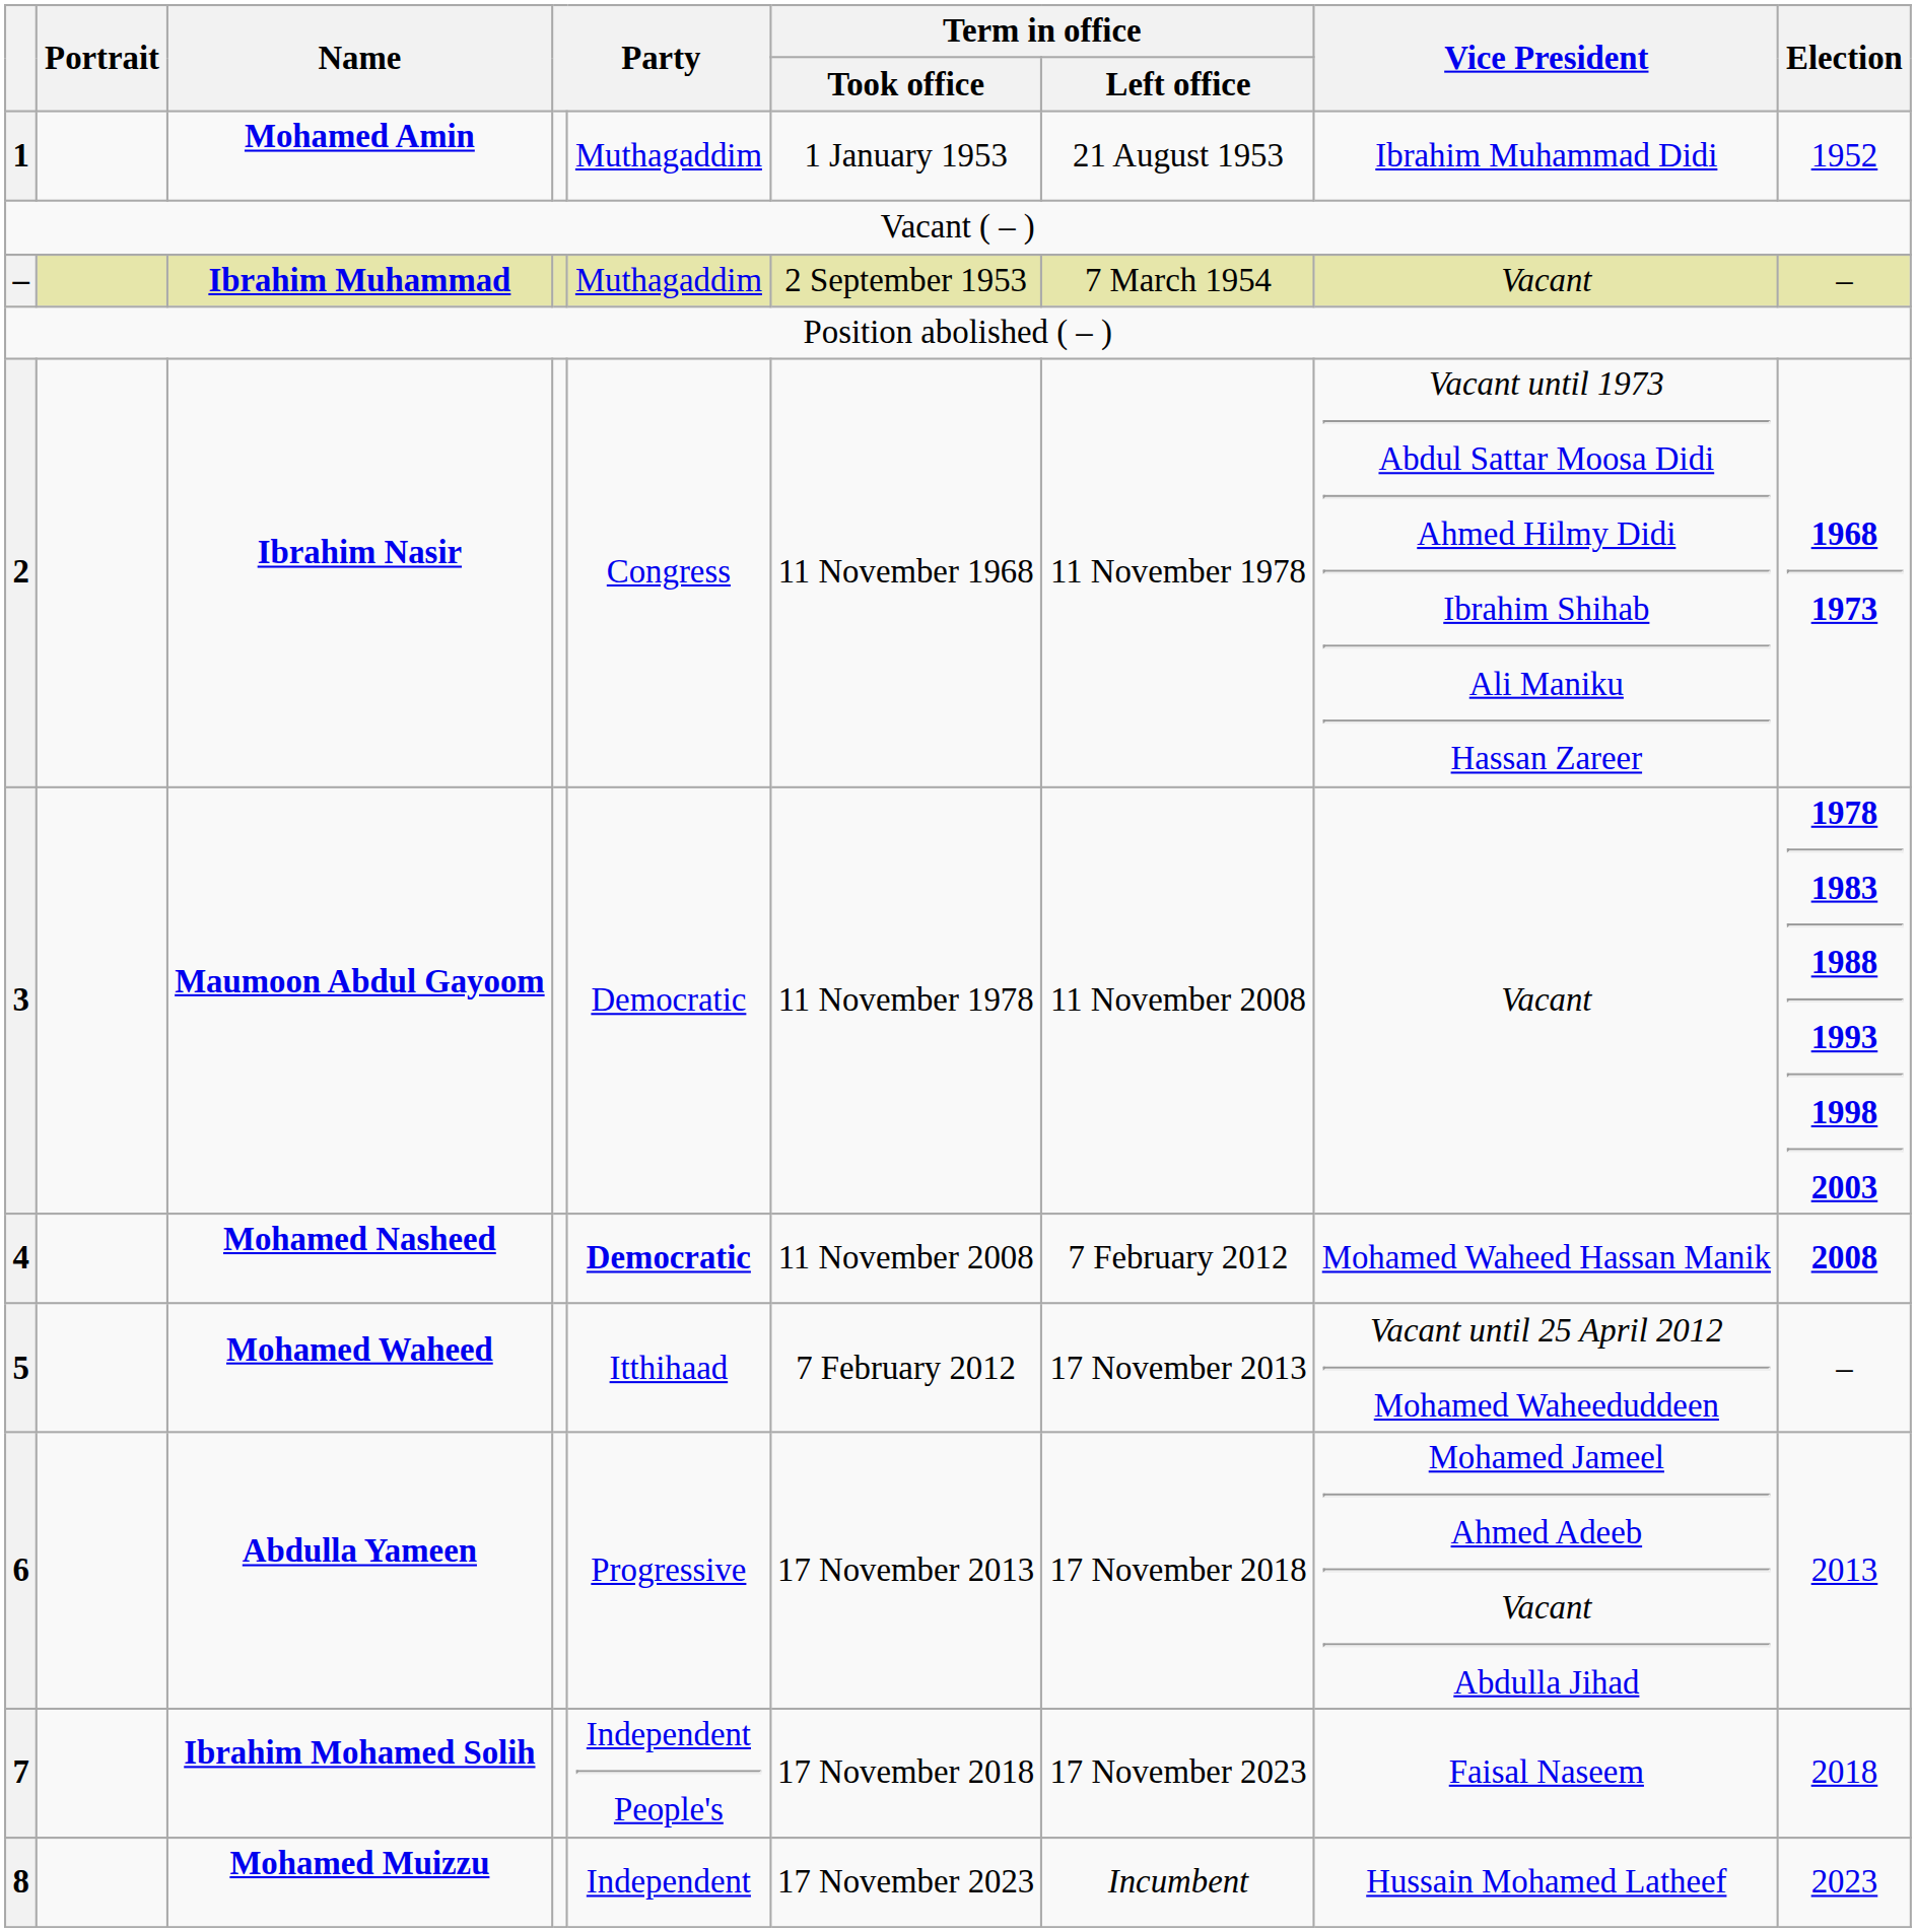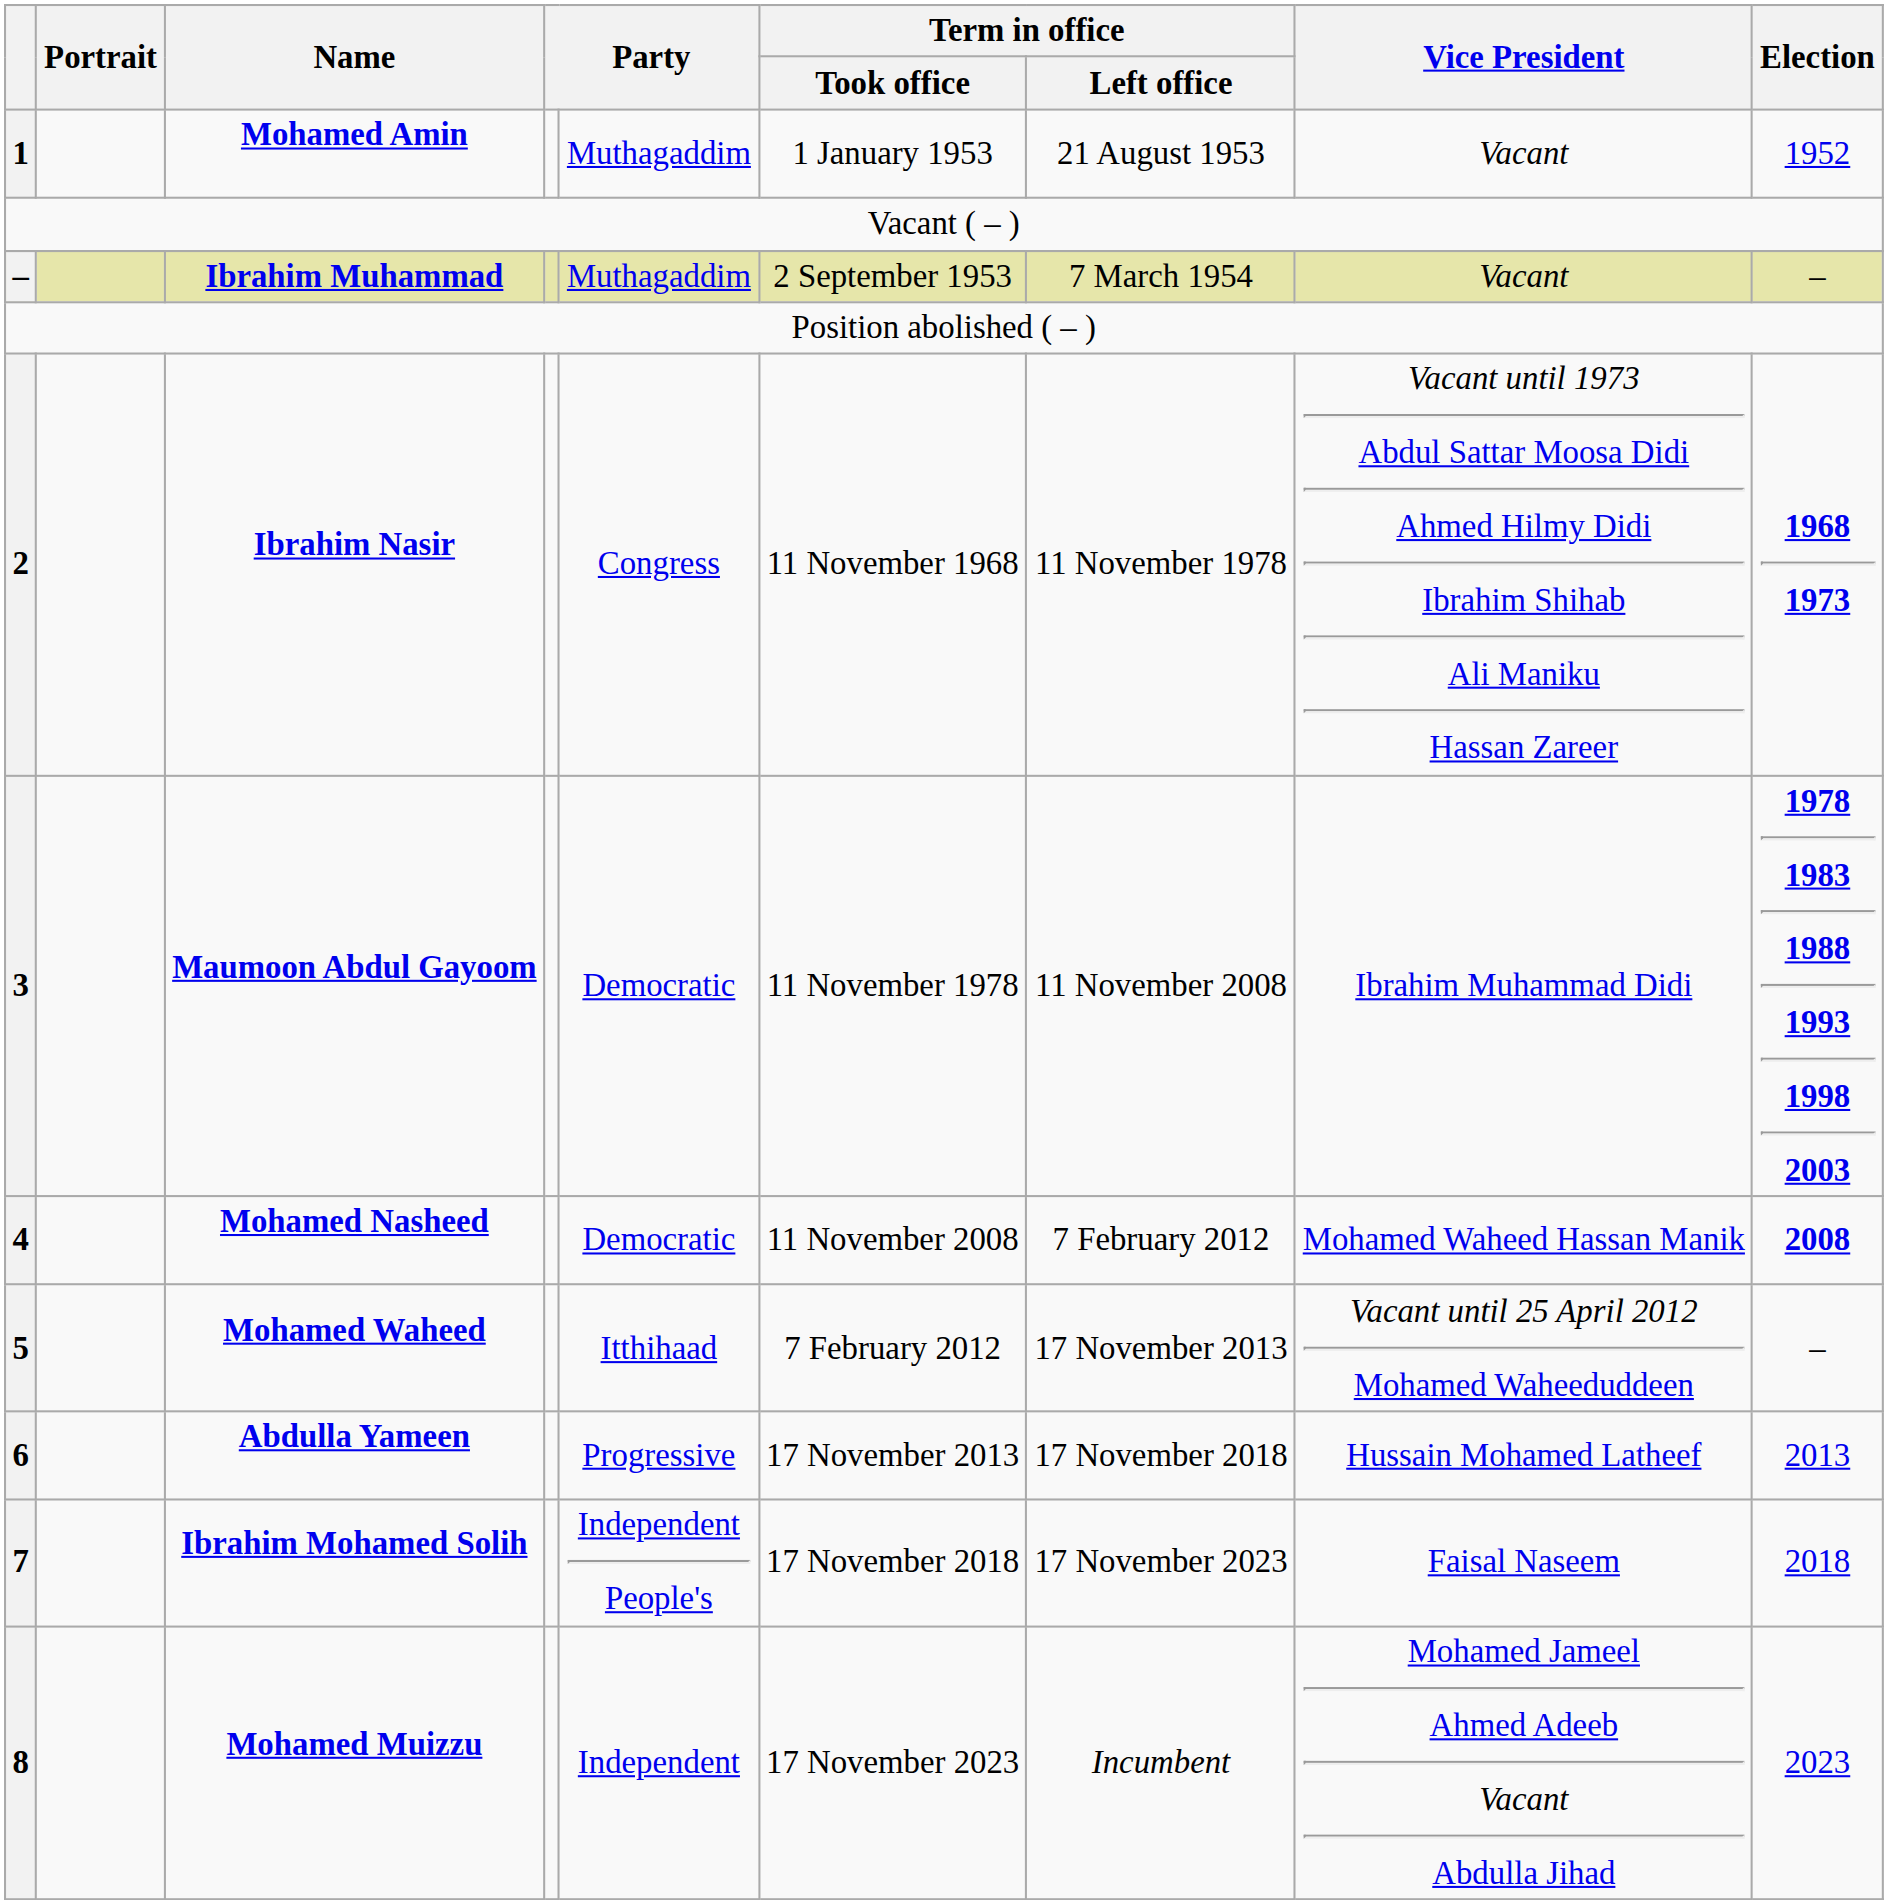Mohamed Amin | Vice President: Ibrahim Muhammad Didi -> Vacant
Maumoon Abdul Gayoom | Vice President: Vacant -> Ibrahim Muhammad Didi
Mohamed Nasheed | column 5: bold -> normal
Abdulla Yameen | Vice President: Mohamed Jameel Ahmed Adeeb Vacant Abdulla Jihad -> Hussain Mohamed Latheef
Mohamed Muizzu | Vice President: Hussain Mohamed Latheef -> Mohamed Jameel Ahmed Adeeb Vacant Abdulla Jihad
